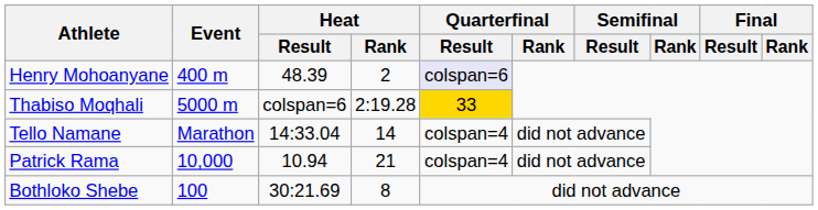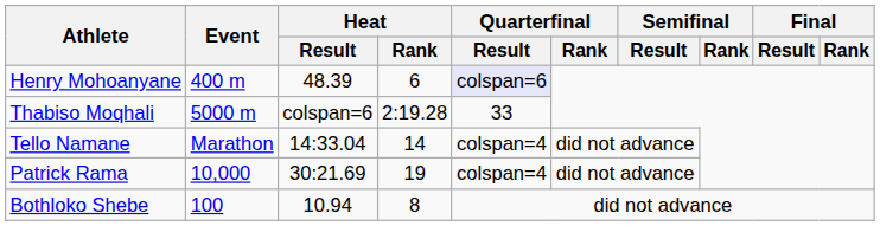Henry Mohoanyane | Heat / Rank: 2 -> 6
Thabiso Moqhali | Quarterfinal / Result: gold background -> no background
Patrick Rama | Heat / Result: 10.94 -> 30:21.69
Patrick Rama | Heat / Rank: 21 -> 19
Bothloko Shebe | Heat / Result: 30:21.69 -> 10.94
